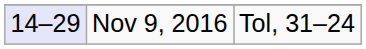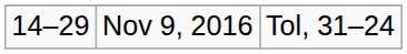Nov 9, 2016 | column 1: lavender background -> no background
